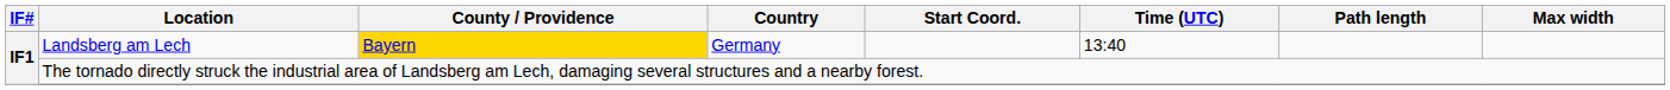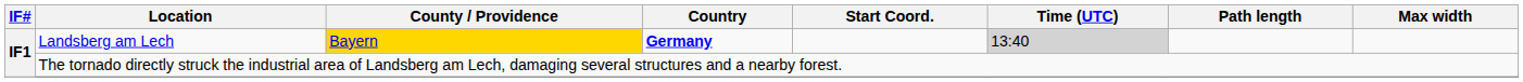Landsberg am Lech | Country: normal -> bold
Landsberg am Lech | Time (UTC): no background -> lightgrey background
